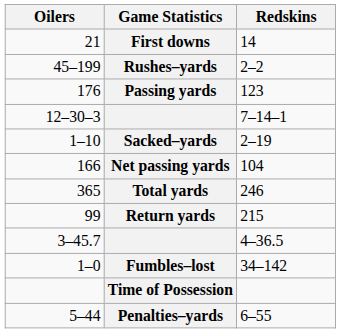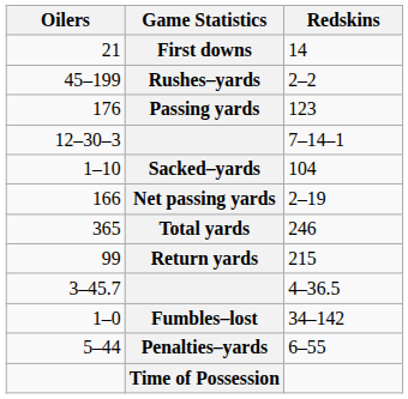Sacked–yards | Redskins: 2–19 -> 104
Net passing yards | Redskins: 104 -> 2–19
rows swapped: Penalties–yards <-> Time of Possession
